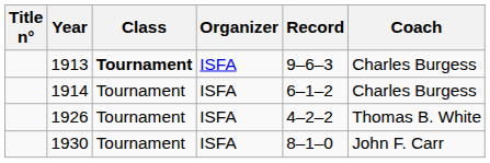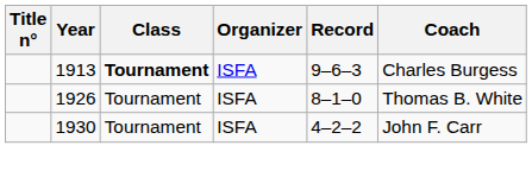- row: 1914 | Tournament | ISFA | 6–1–2 | Charles Burgess
1926 | Record: 4–2–2 -> 8–1–0
1930 | Record: 8–1–0 -> 4–2–2
